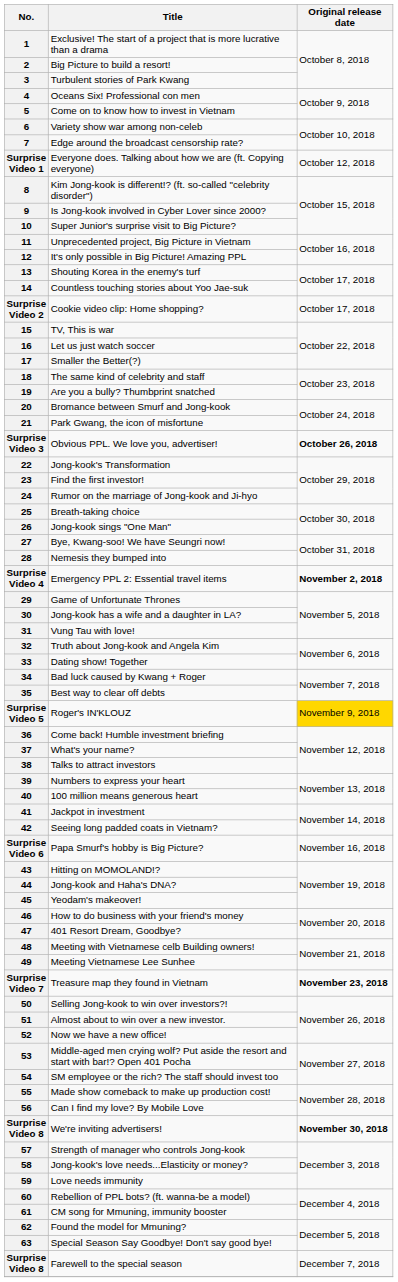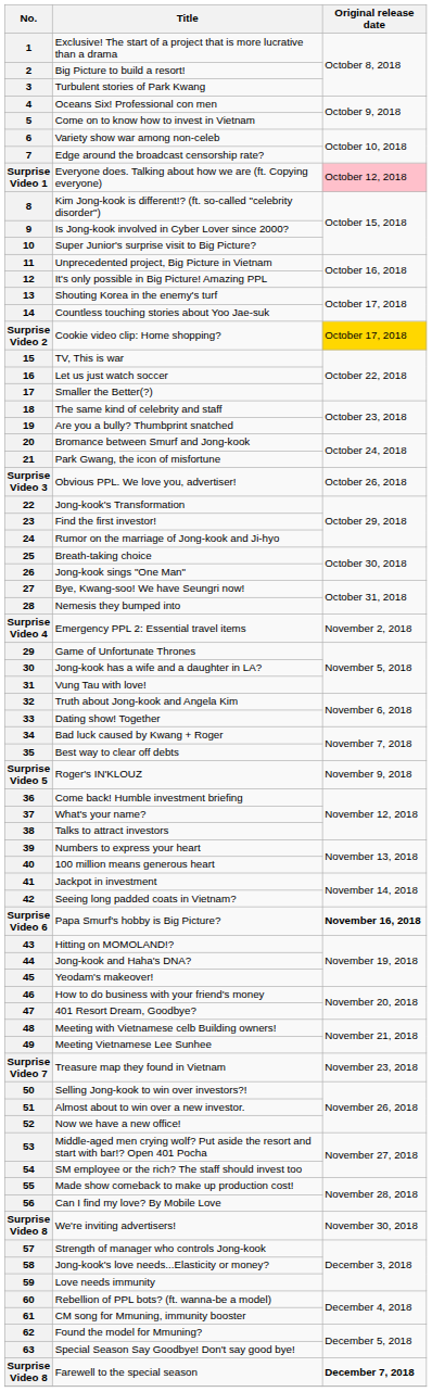Surprise Video 1 | Original release date: no background -> pink background
Surprise Video 2 | Original release date: no background -> gold background
Surprise Video 3 | Original release date: bold -> normal
Surprise Video 4 | Original release date: bold -> normal
Surprise Video 5 | Original release date: gold background -> no background
Surprise Video 6 | Original release date: normal -> bold
Surprise Video 7 | Original release date: bold -> normal
Surprise Video 8 / We're inviting advertisers! | Original release date: bold -> normal
Surprise Video 8 / Farewell to the special season | Original release date: normal -> bold
